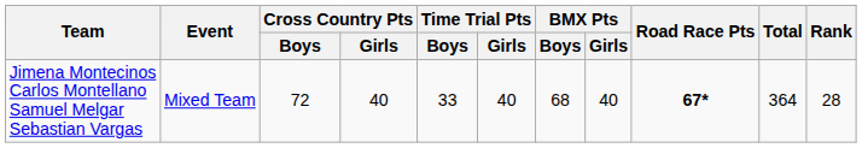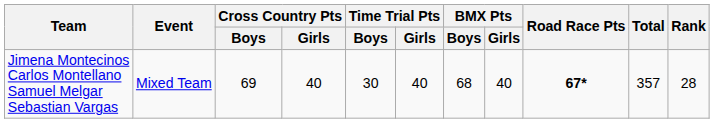row 3 | Cross Country Pts / Boys: 72 -> 69
row 3 | Time Trial Pts / Boys: 33 -> 30
row 3 | Total: 364 -> 357
